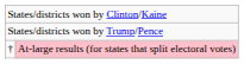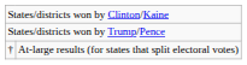† | column 2: pink background -> no background
